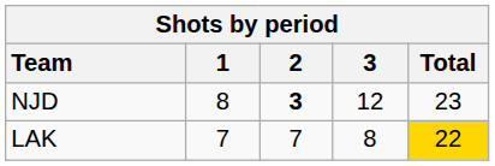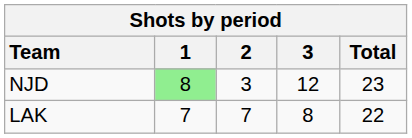NJD | 1: no background -> lightgreen background
NJD | 2: bold -> normal
LAK | Total: gold background -> no background
